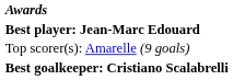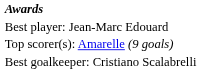Best player: Jean-Marc Edouard | Awards: bold -> normal
Best goalkeeper: Cristiano Scalabrelli | Awards: bold -> normal
